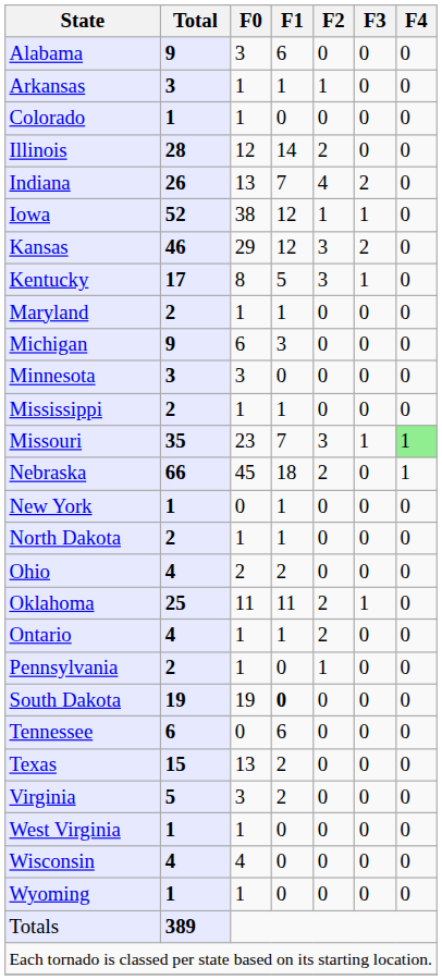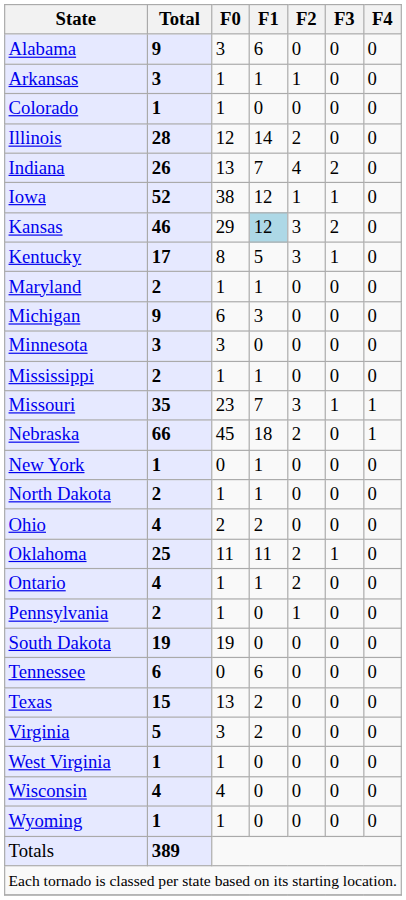Kansas | F1: no background -> lightblue background
Missouri | F4: lightgreen background -> no background
South Dakota | F1: bold -> normal
